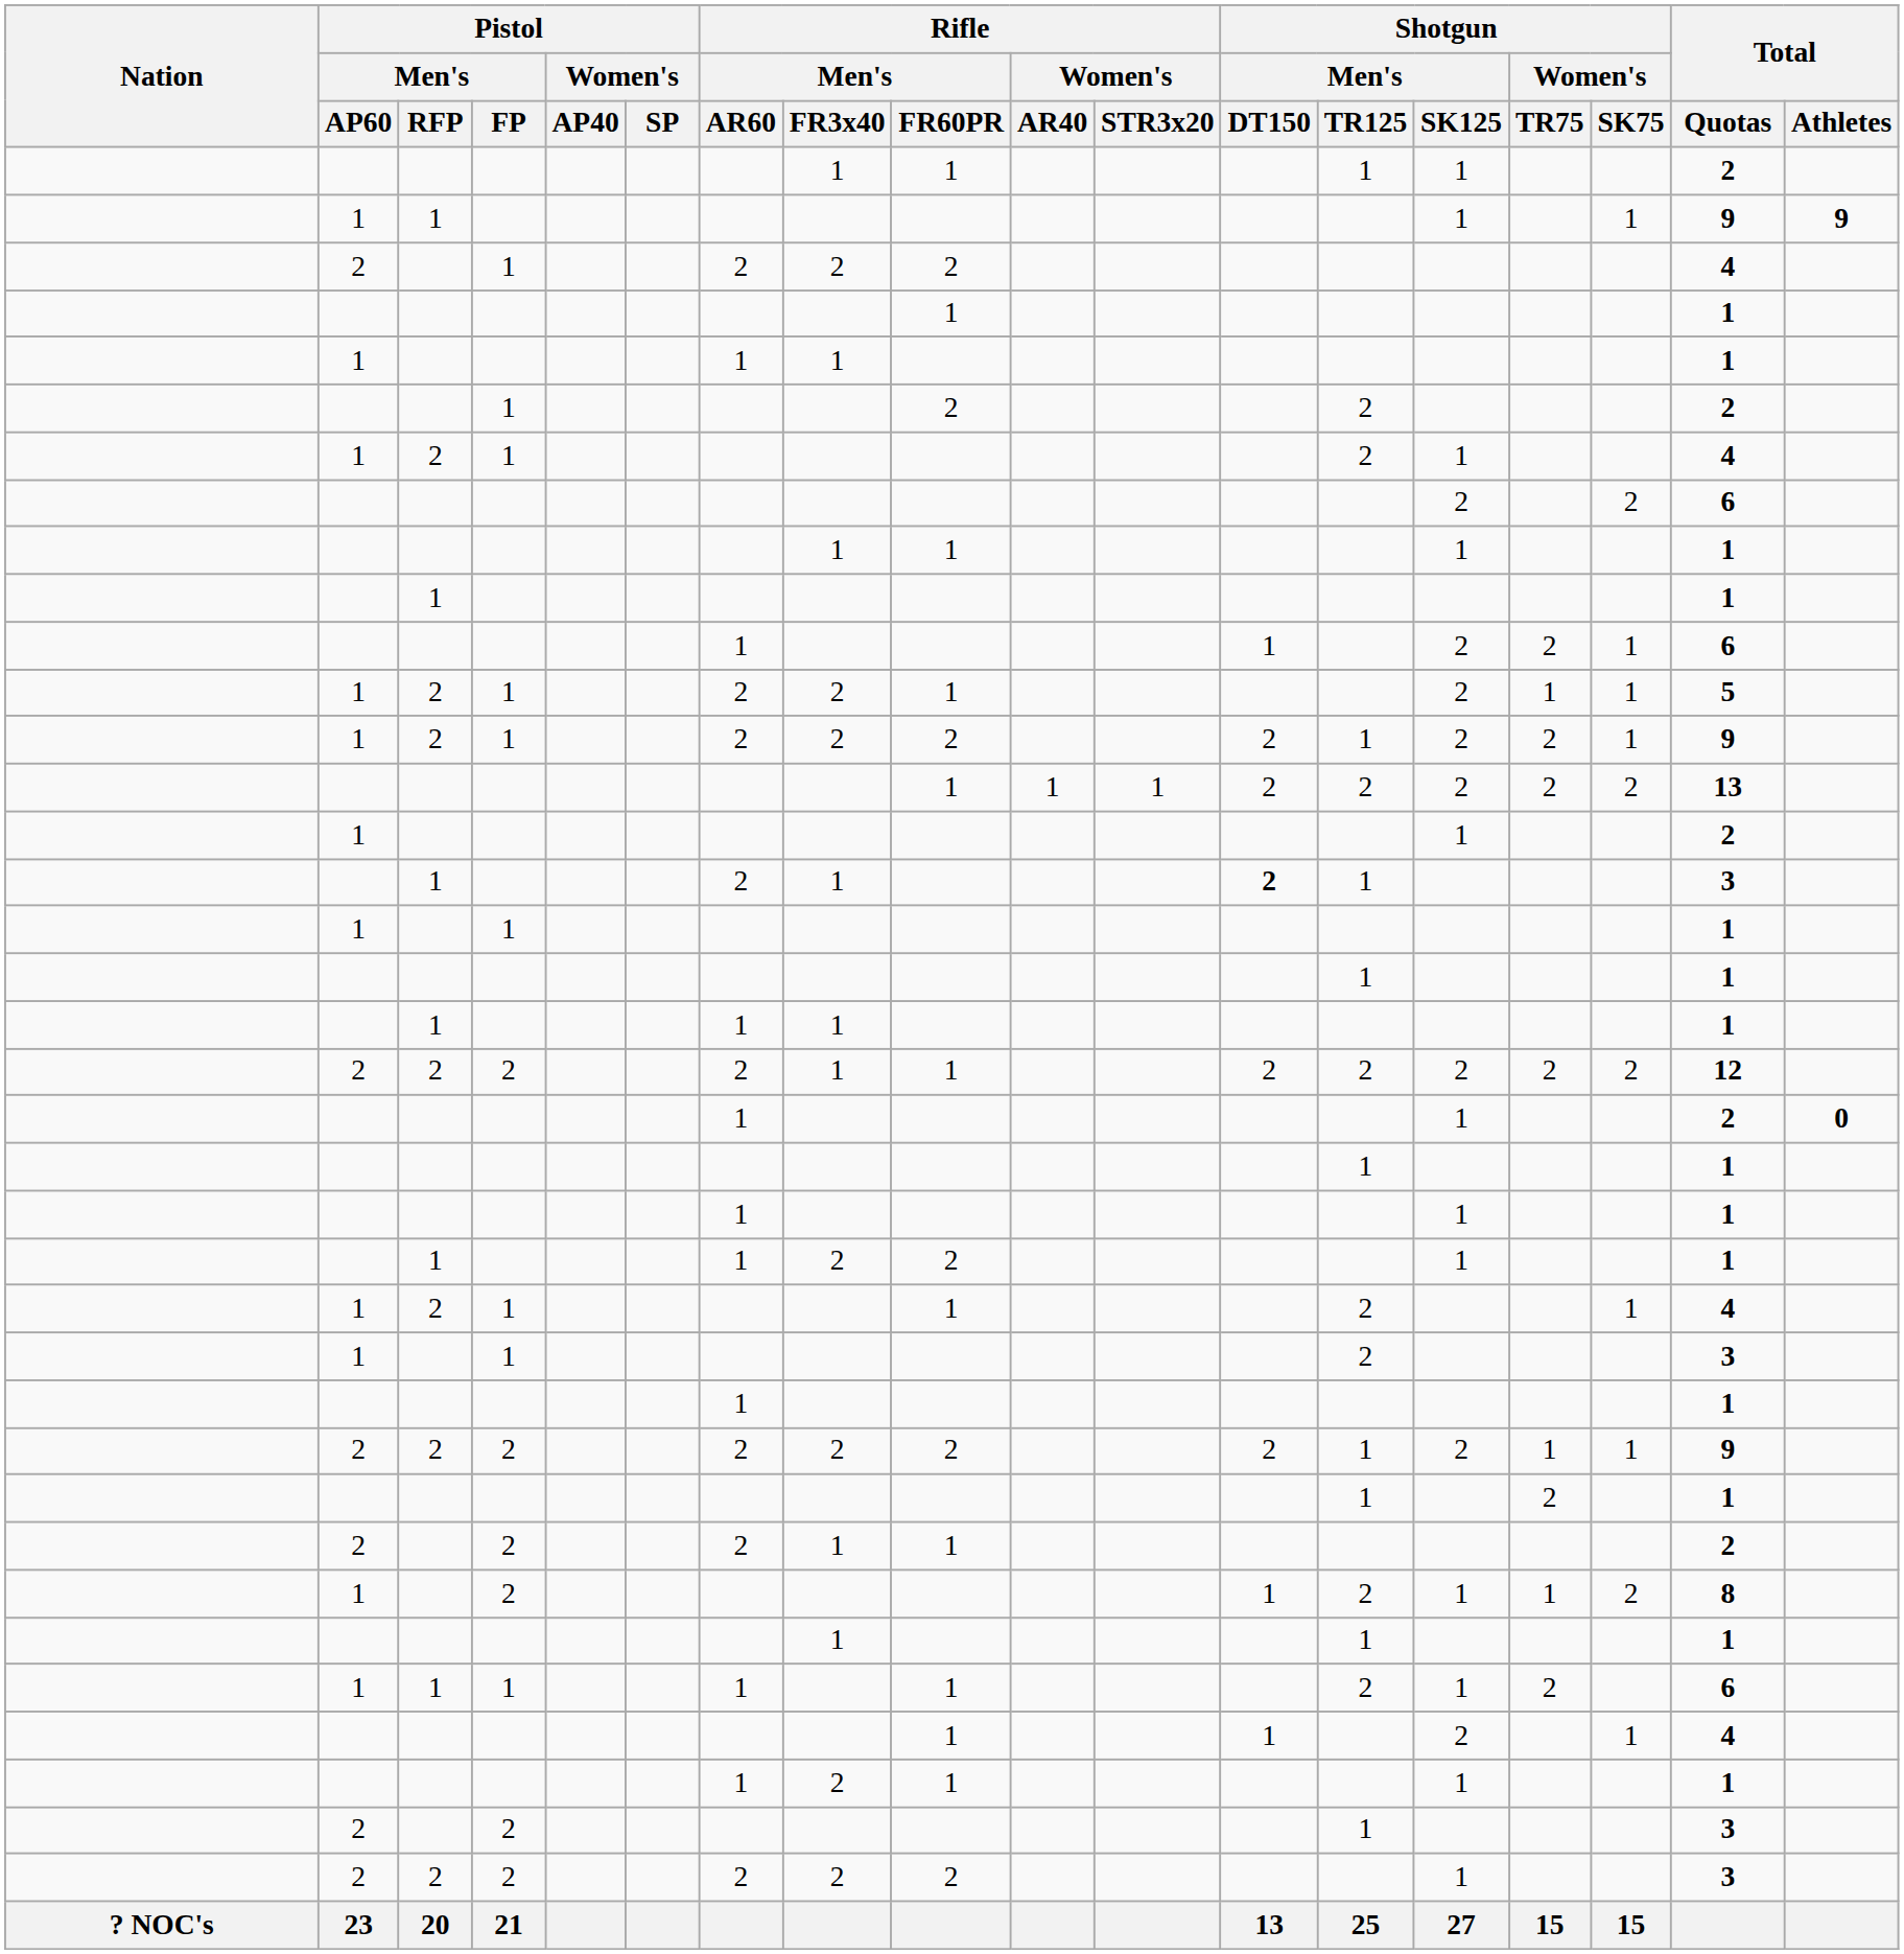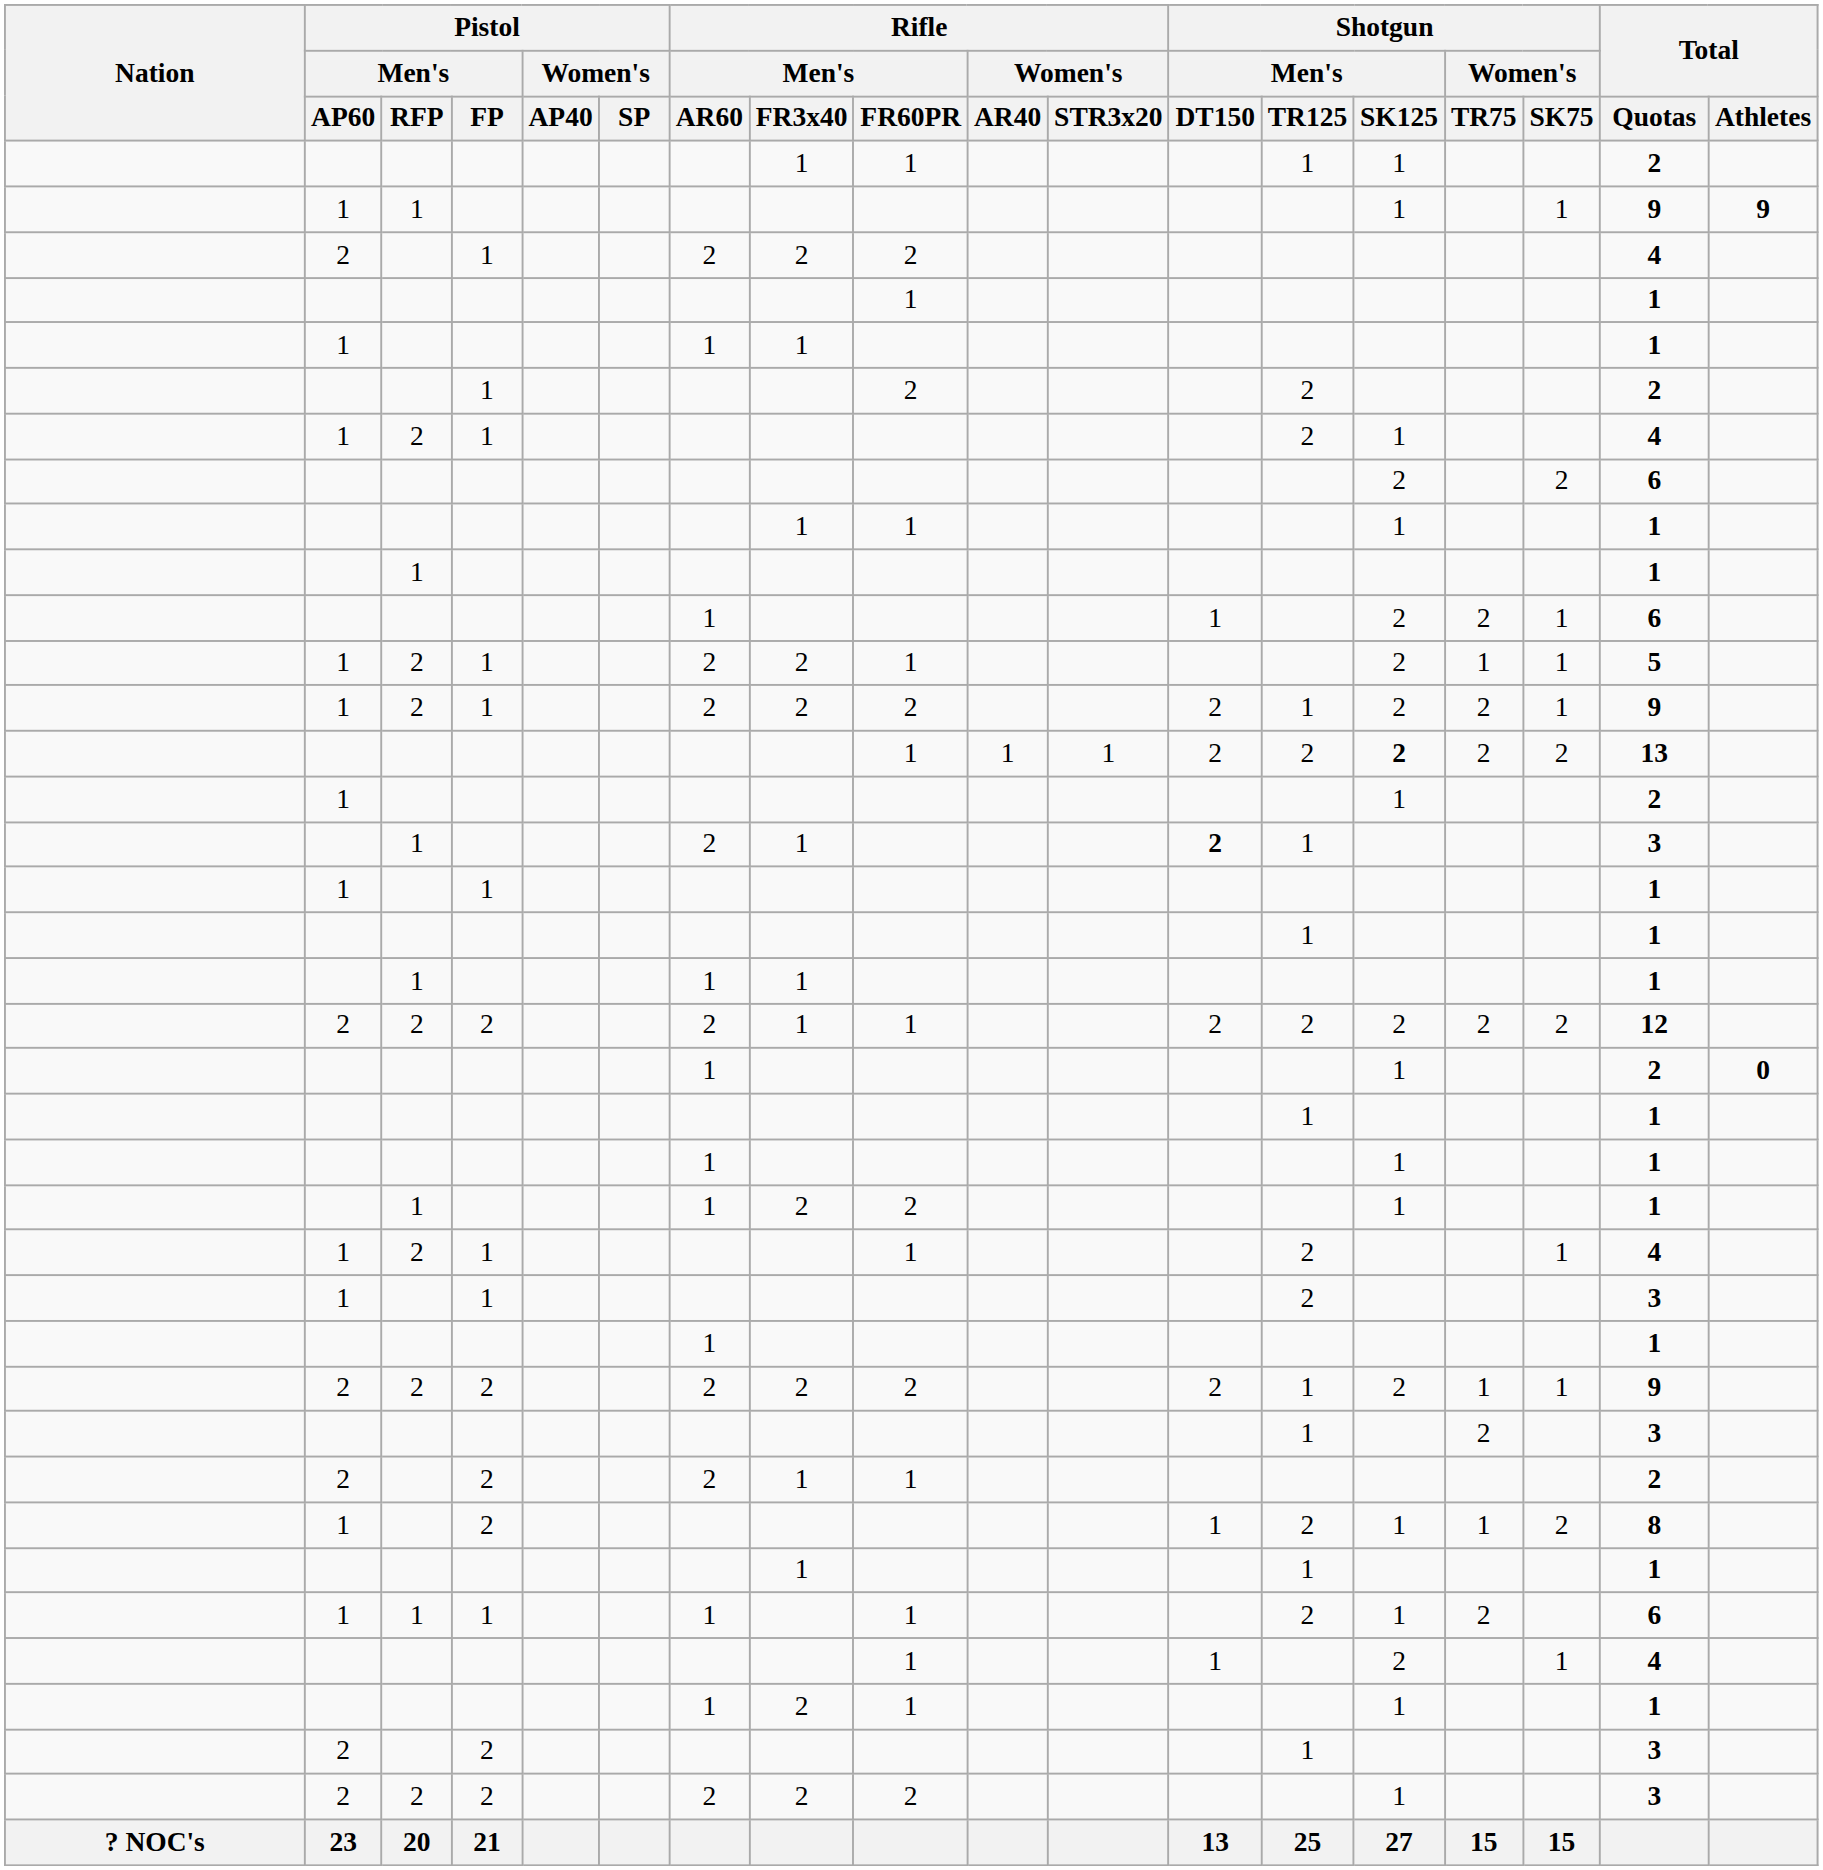row 17 | Shotgun / Men's / SK125: normal -> bold
row 32 | Total / Quotas: 1 -> 3
